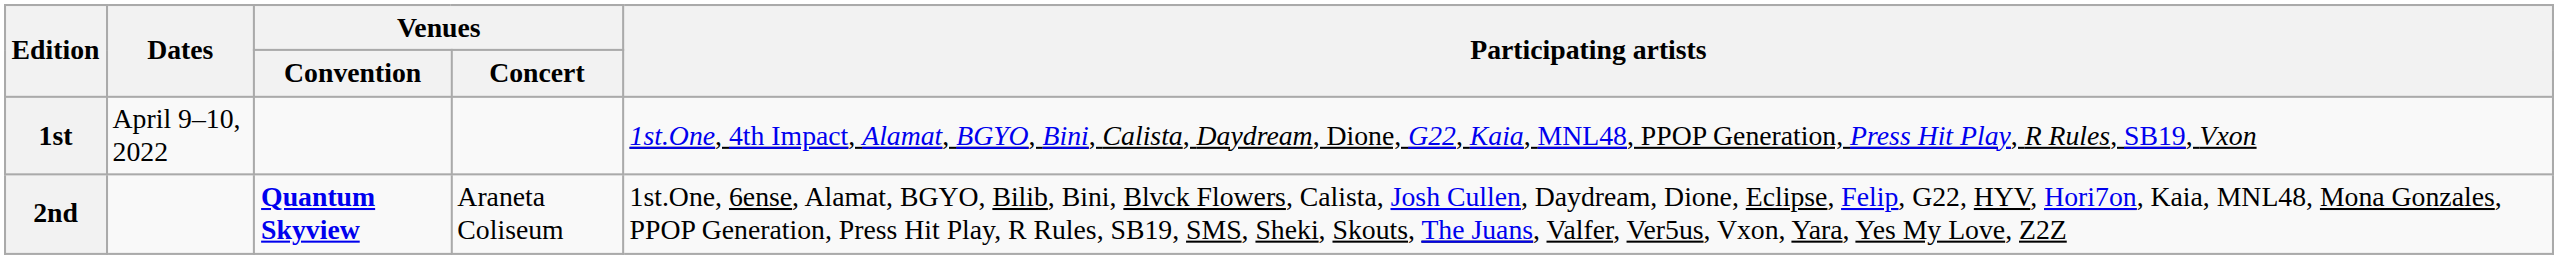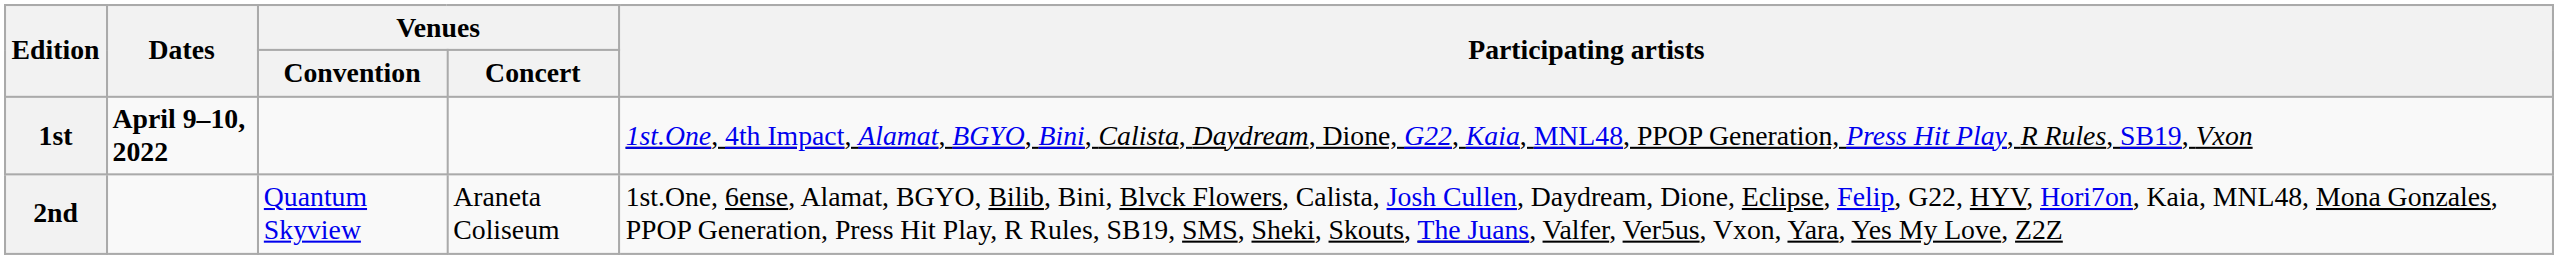1st | Dates: normal -> bold
2nd | Venues / Convention: bold -> normal
